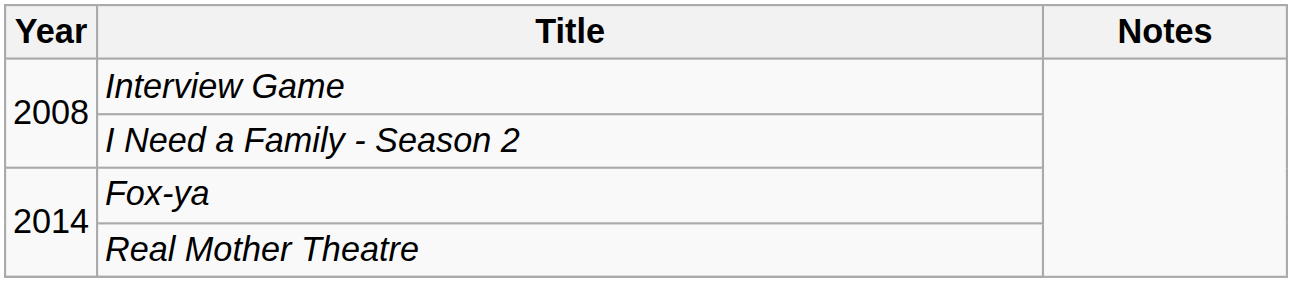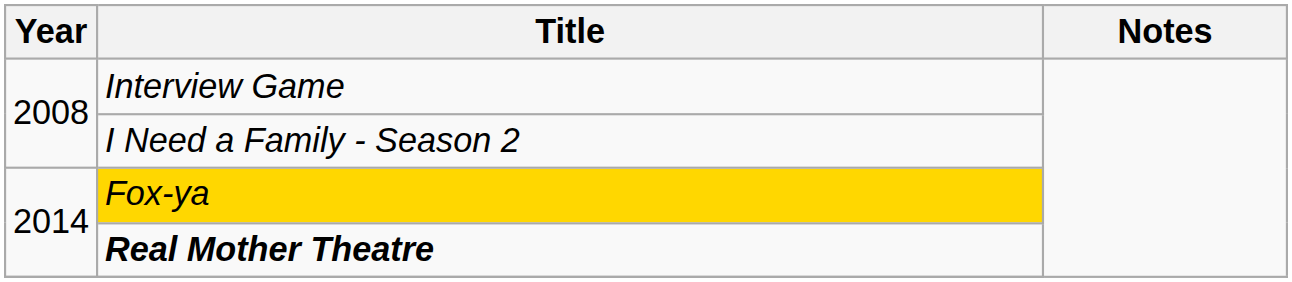Fox-ya | Title: no background -> gold background
Real Mother Theatre | Title: normal -> bold
